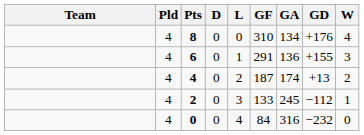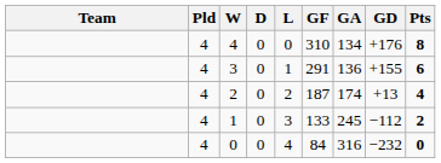columns swapped: W <-> Pts
